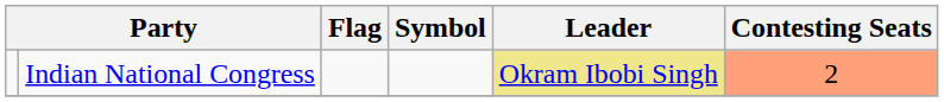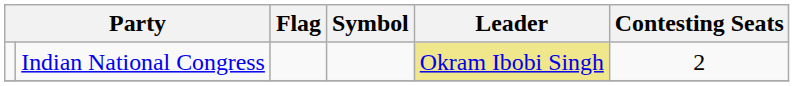Indian National Congress | Contesting Seats: lightsalmon background -> no background
